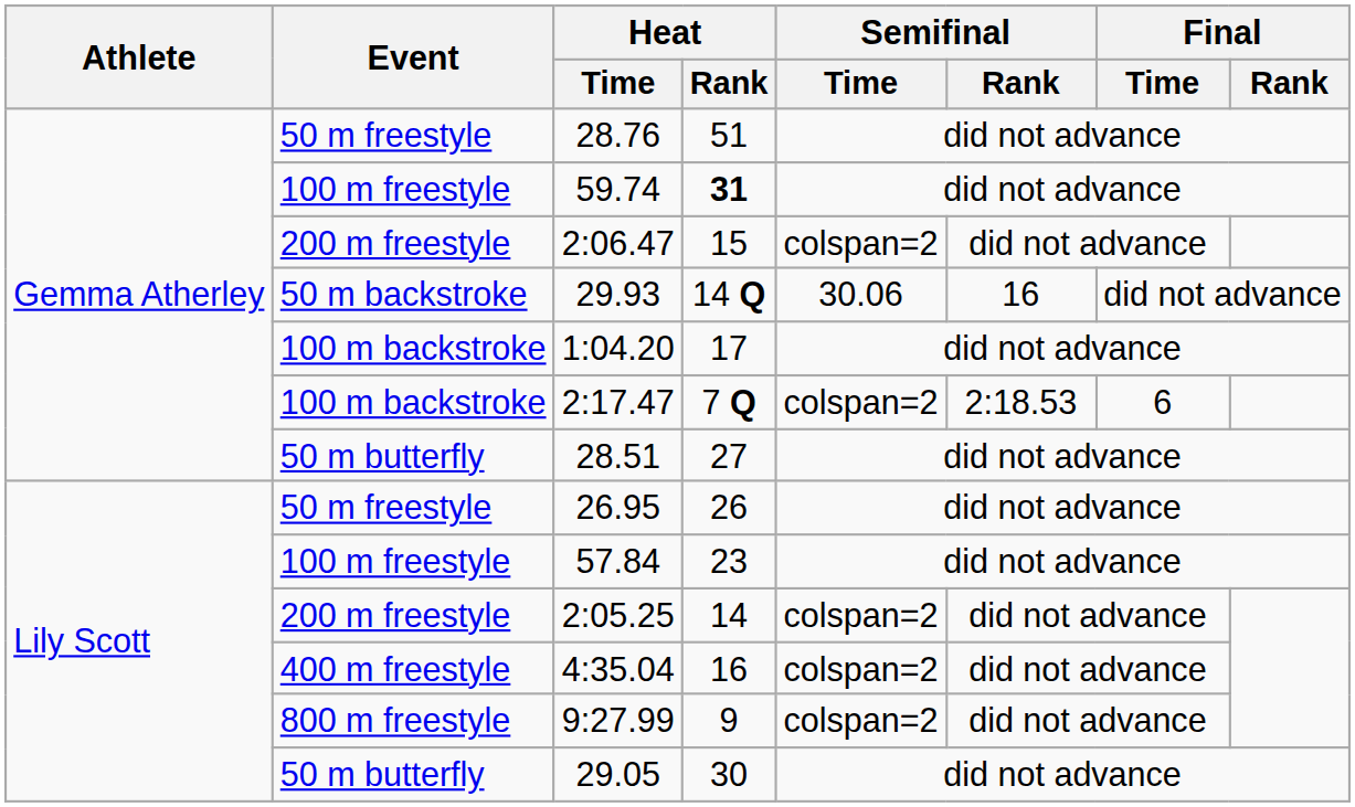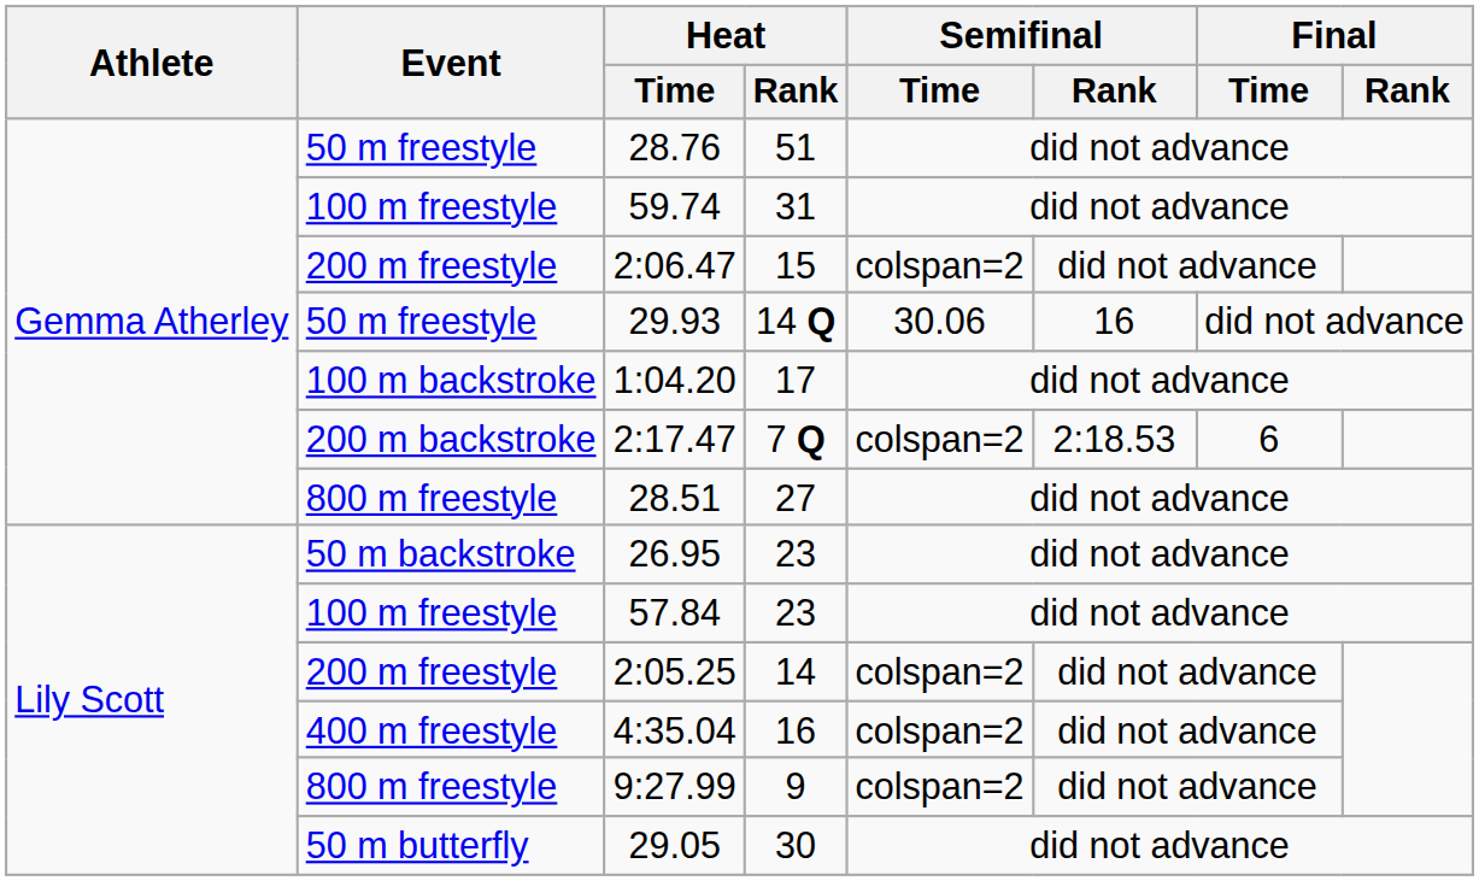59.74 | Heat / Rank: bold -> normal
29.93 | Event: 50 m backstroke -> 50 m freestyle
2:17.47 | Event: 100 m backstroke -> 200 m backstroke
28.51 | Event: 50 m butterfly -> 800 m freestyle
26.95 | Event: 50 m freestyle -> 50 m backstroke
26.95 | Heat / Rank: 26 -> 23
